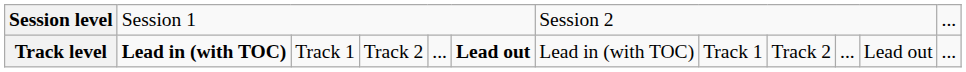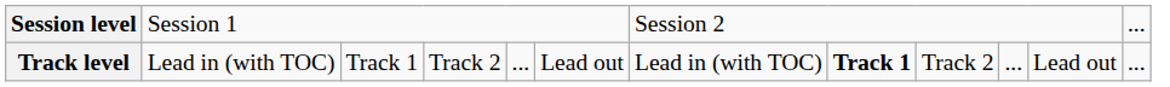Track level | column 2: bold -> normal
Track level | column 6: bold -> normal
Track level | column 8: normal -> bold
